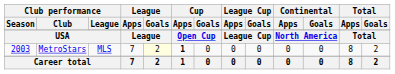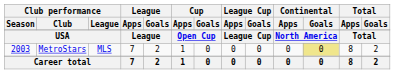MetroStars | League / Goals: lightyellow background -> no background
MetroStars | Cup / Apps: bold -> normal
MetroStars | Continental / Goals: no background -> khaki background
